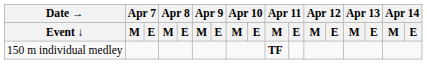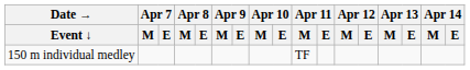150 m individual medley | Apr 11 / M: bold -> normal
